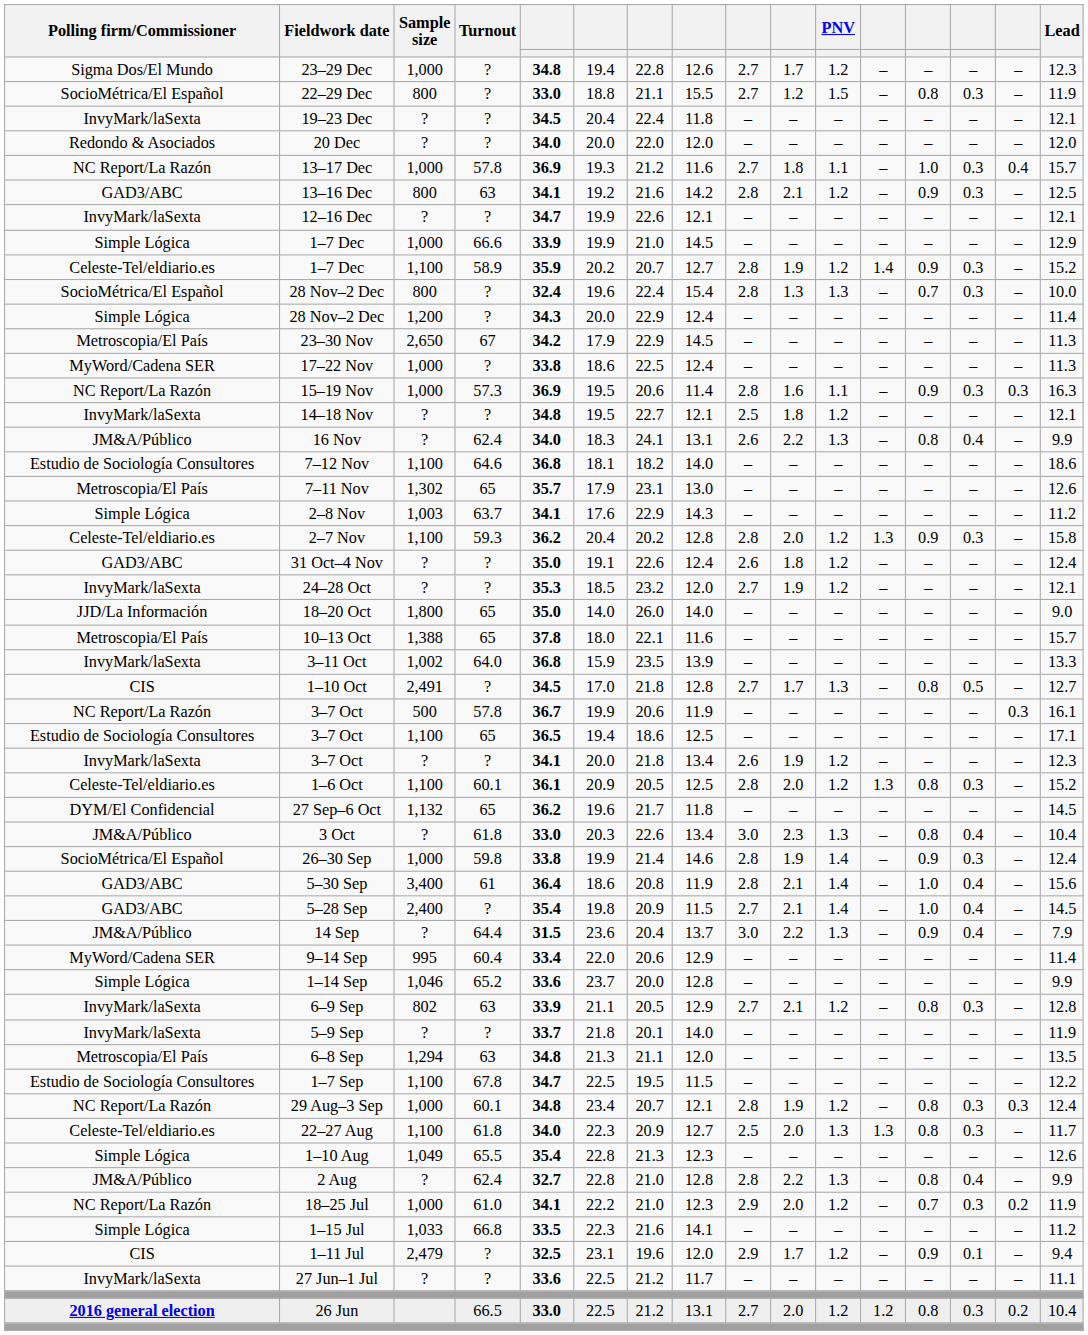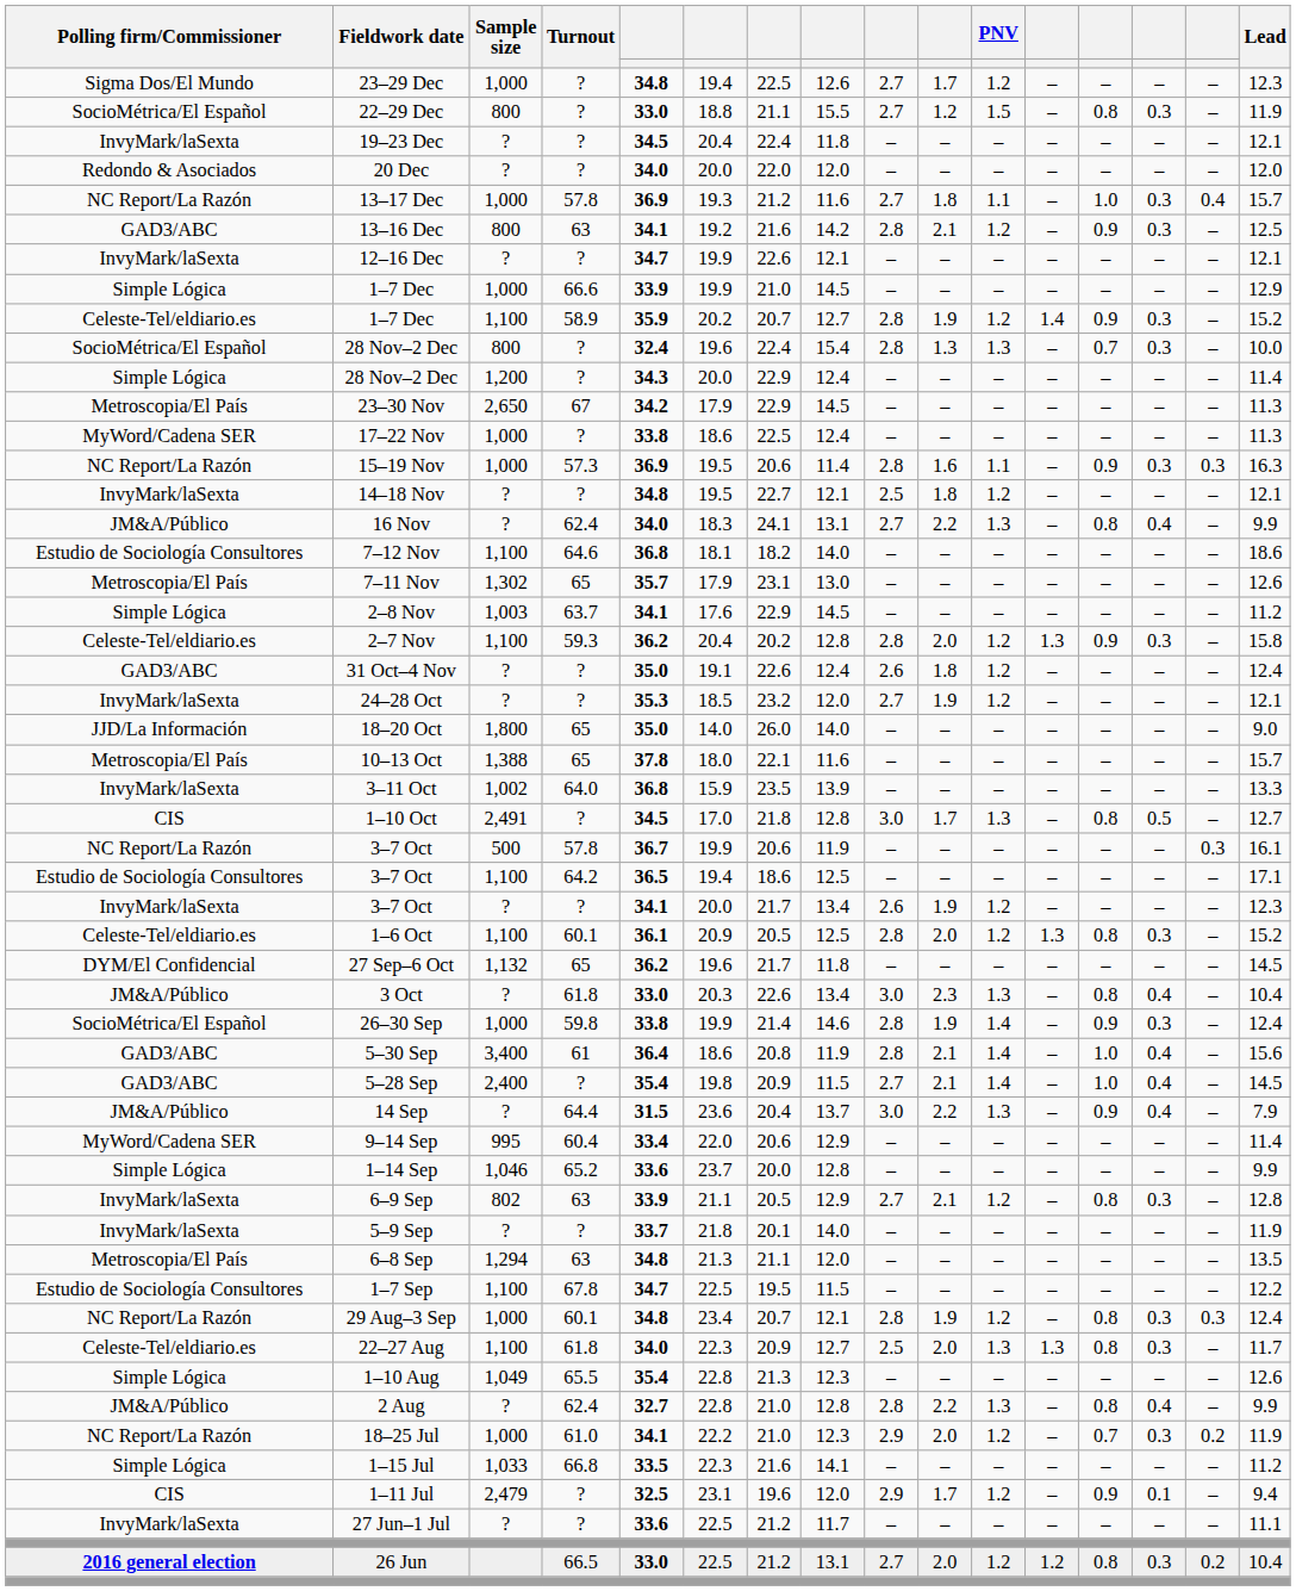23–29 Dec | column 7: 22.8 -> 22.5
16 Nov | column 9: 2.6 -> 2.7
2–8 Nov | column 8: 14.3 -> 14.5
1–10 Oct | column 9: 2.7 -> 3.0
3–7 Oct / 1,100 | Turnout: 65 -> 64.2
3–7 Oct / ? | column 7: 21.8 -> 21.7
